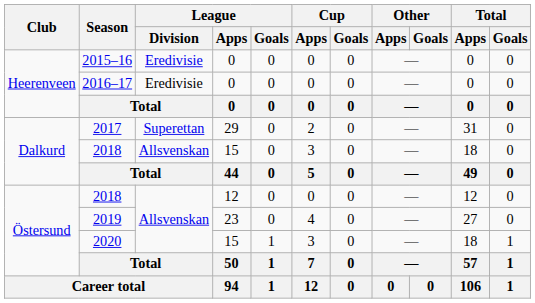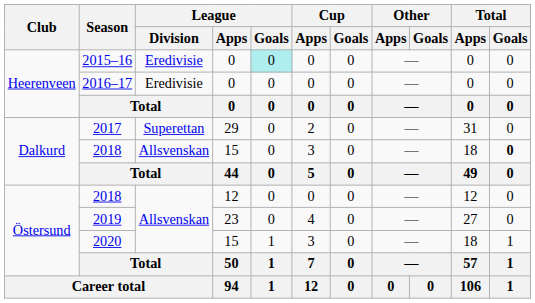2015–16 | League / Goals: no background -> paleturquoise background
2018 / 15 | Total / Goals: normal -> bold
